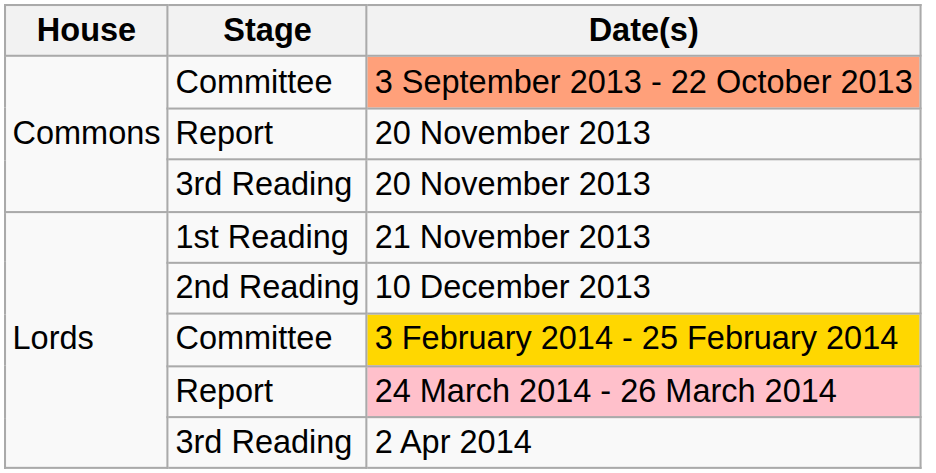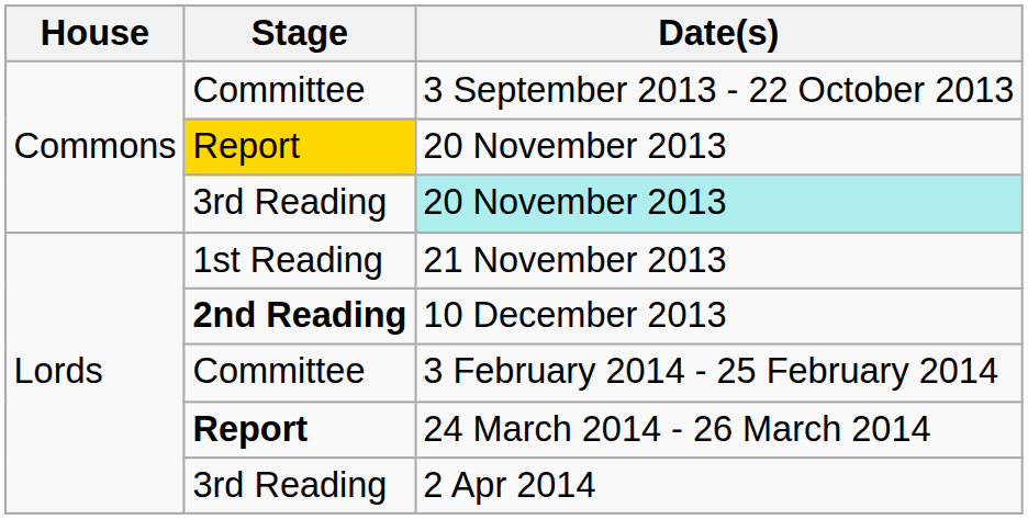3 September 2013 - 22 October 2013 | Date(s): lightsalmon background -> no background
Report / 20 November 2013 | Stage: no background -> gold background
3rd Reading / 20 November 2013 | Date(s): no background -> paleturquoise background
10 December 2013 | Stage: normal -> bold
3 February 2014 - 25 February 2014 | Date(s): gold background -> no background
24 March 2014 - 26 March 2014 | Stage: normal -> bold
24 March 2014 - 26 March 2014 | Date(s): pink background -> no background
